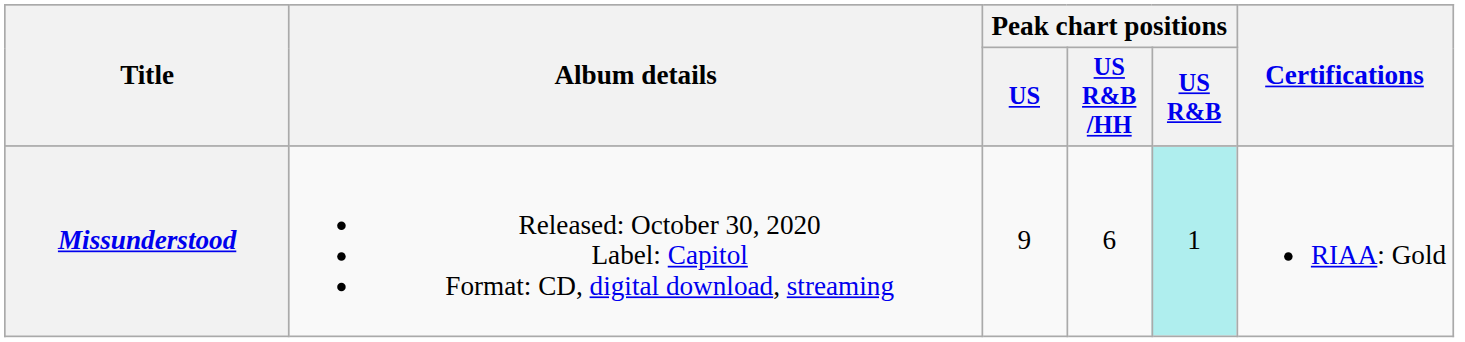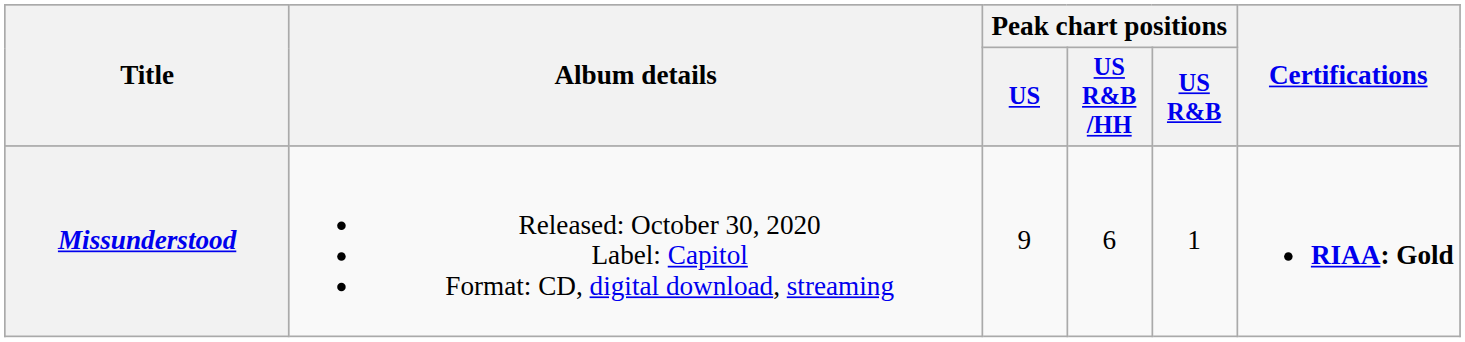Missunderstood | Peak chart positions / US R&B: paleturquoise background -> no background
Missunderstood | Certifications: normal -> bold
